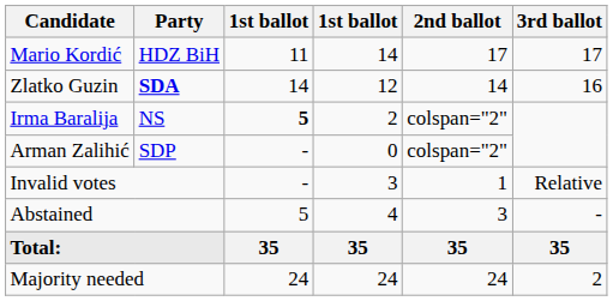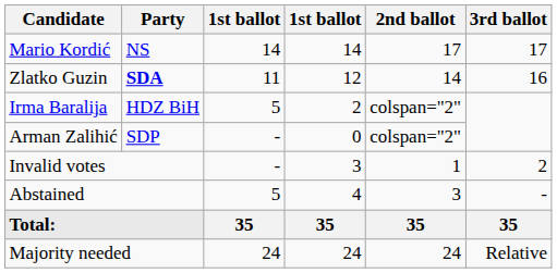Mario Kordić | Party: HDZ BiH -> NS
Mario Kordić | column 3: 11 -> 14
Zlatko Guzin | column 3: 14 -> 11
Irma Baralija | Party: NS -> HDZ BiH
Irma Baralija | column 3: bold -> normal
Invalid votes | 3rd ballot: Relative -> 2
Majority needed | 3rd ballot: 2 -> Relative
